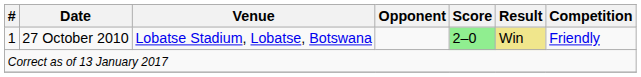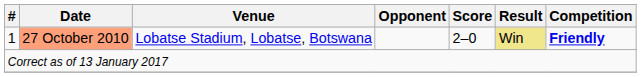1 | Date: no background -> lightsalmon background
1 | Score: lightgreen background -> no background
1 | Competition: normal -> bold
